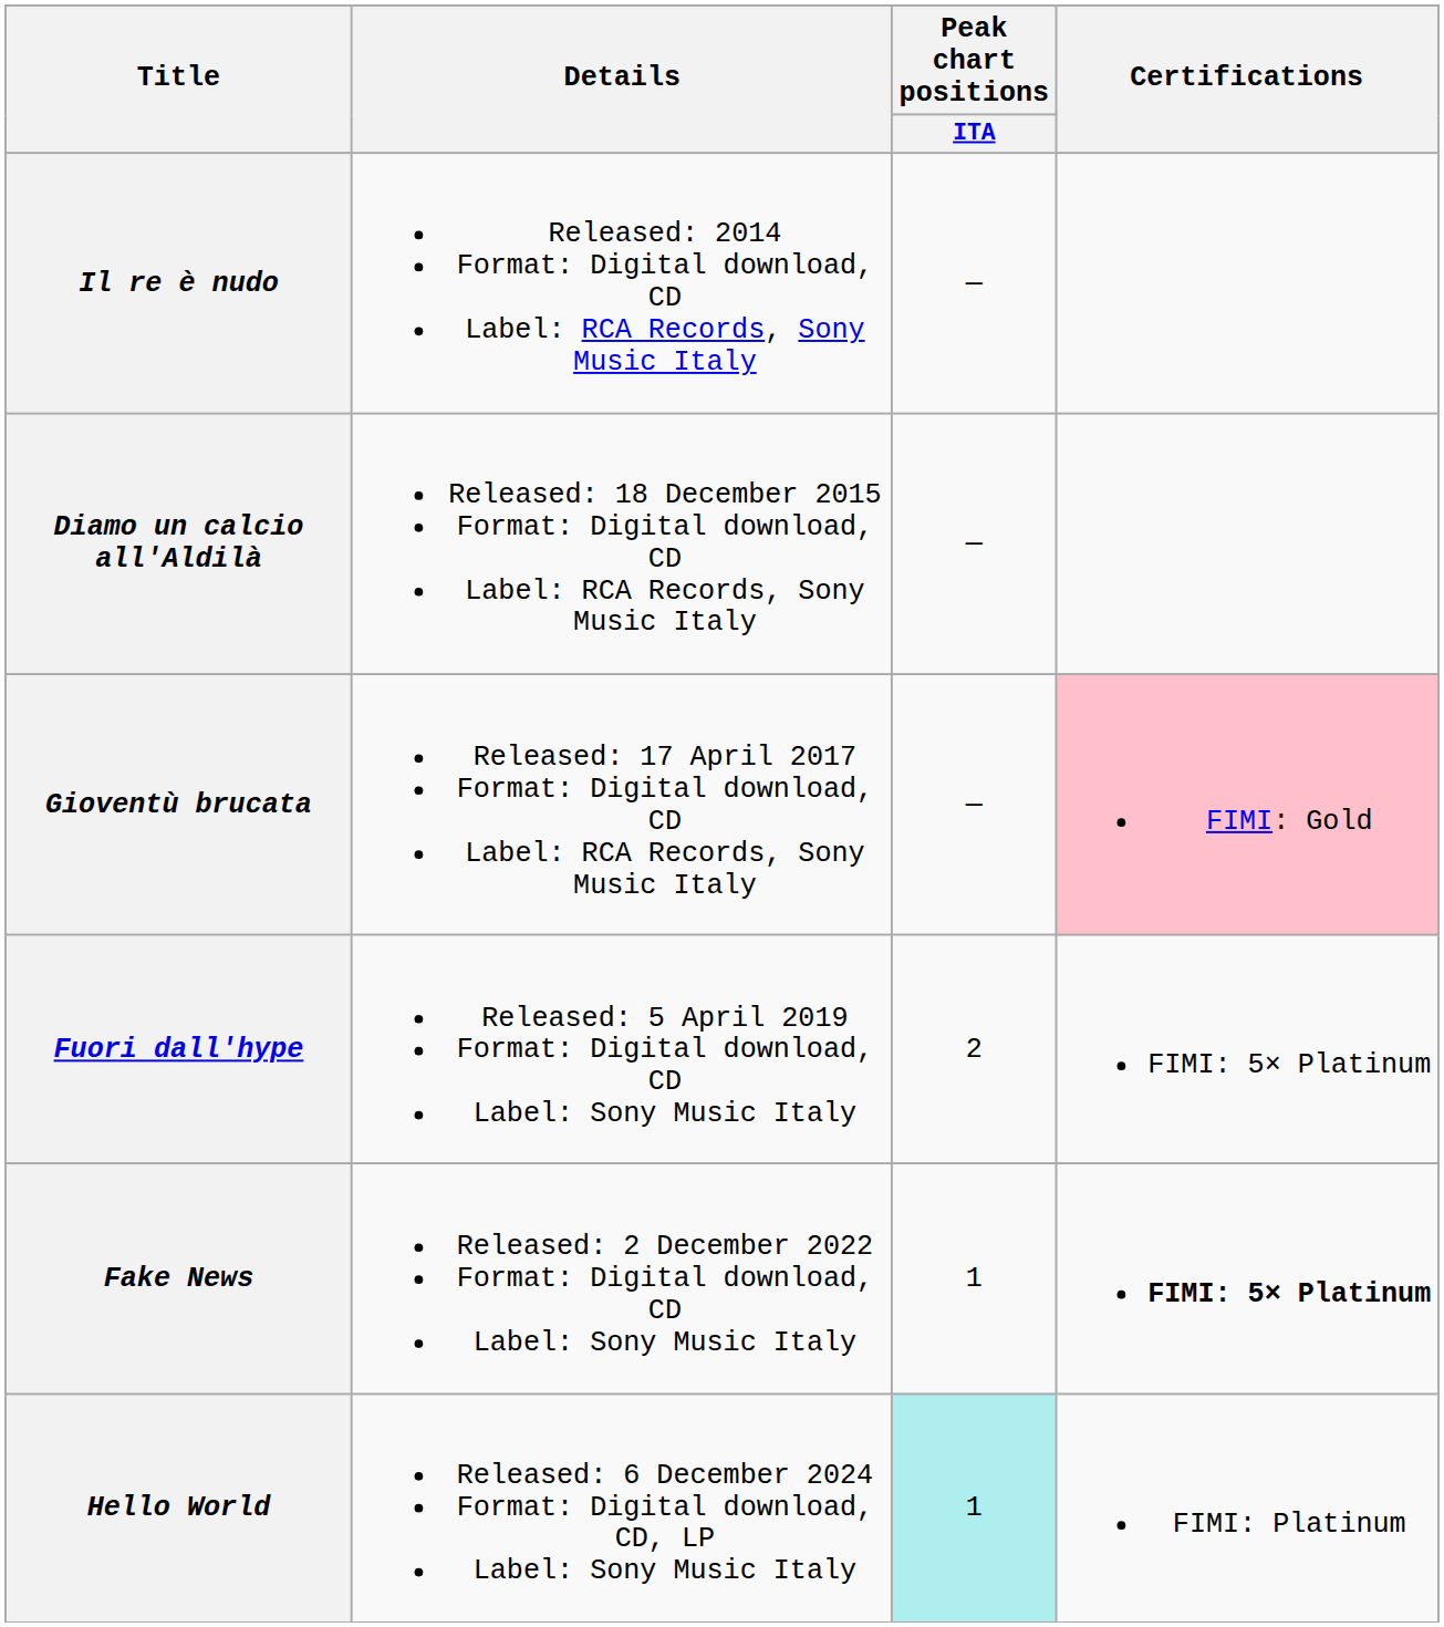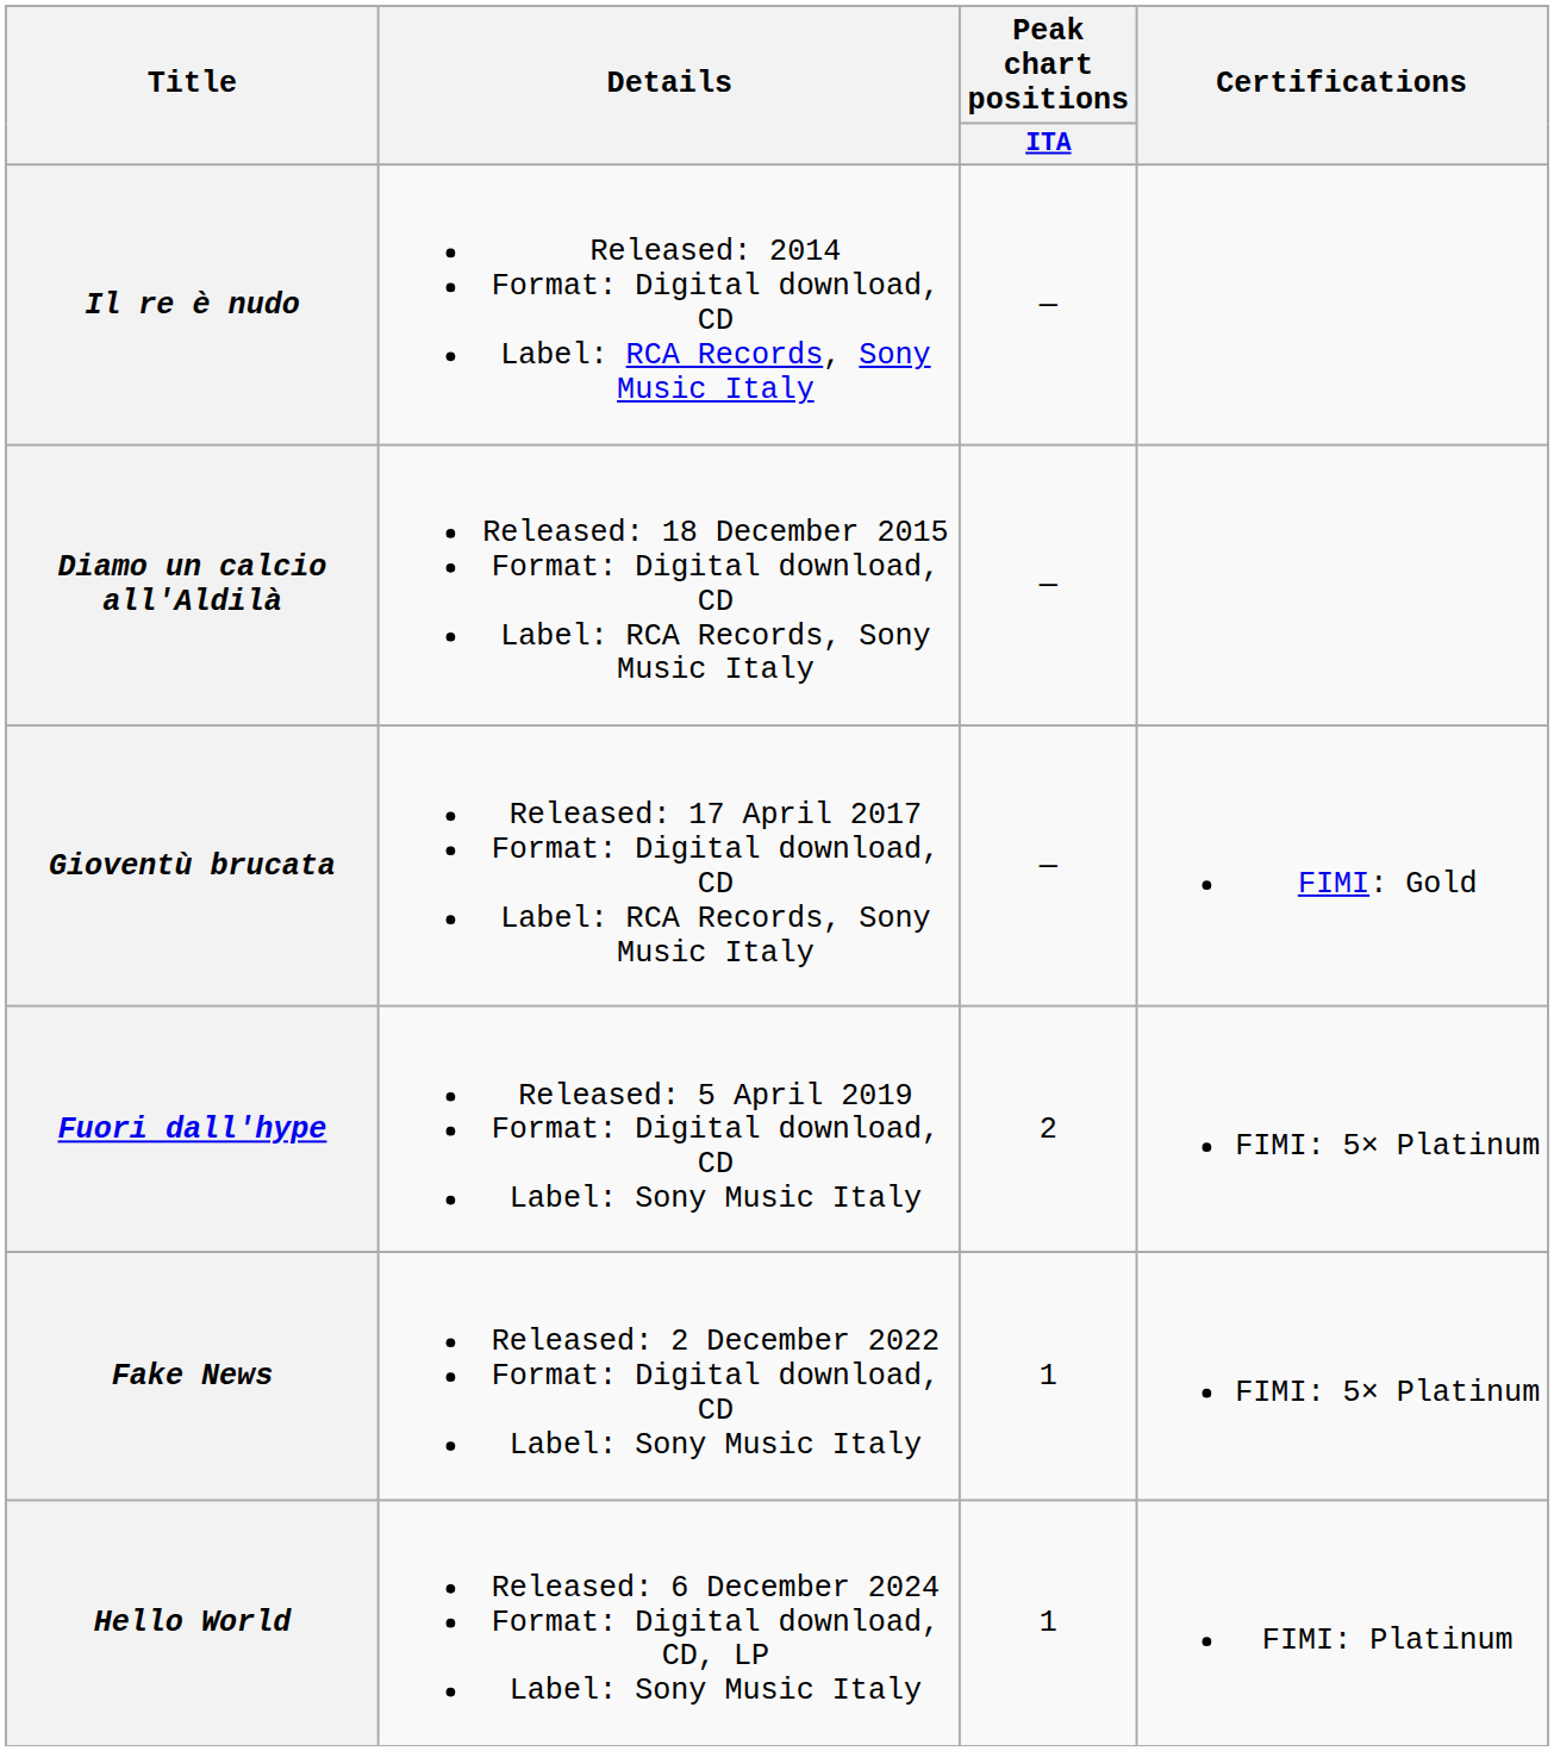Gioventù brucata | Certifications: pink background -> no background
Fake News | Certifications: bold -> normal
Hello World | Peak chart positions / ITA: paleturquoise background -> no background
